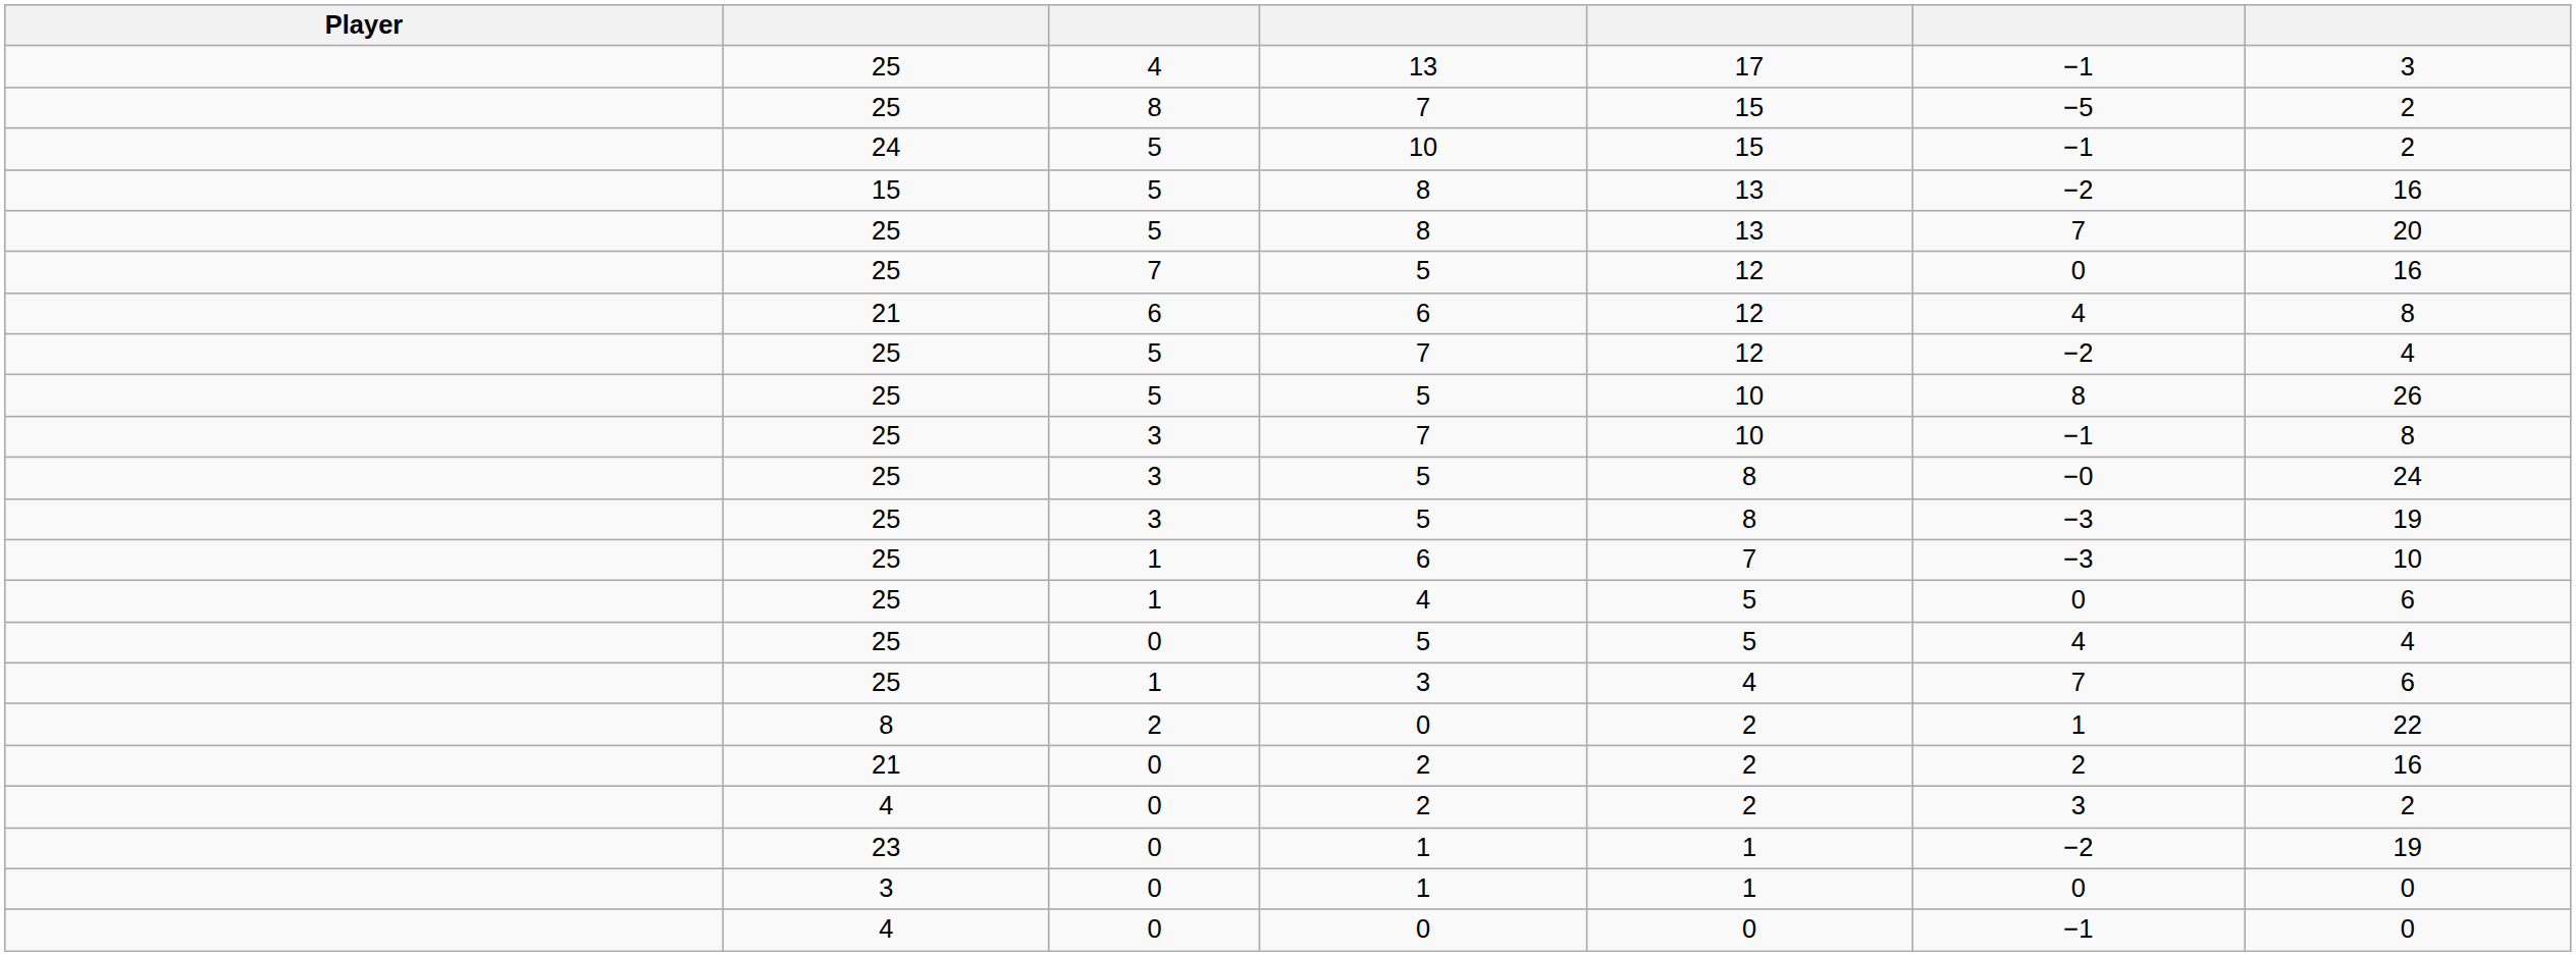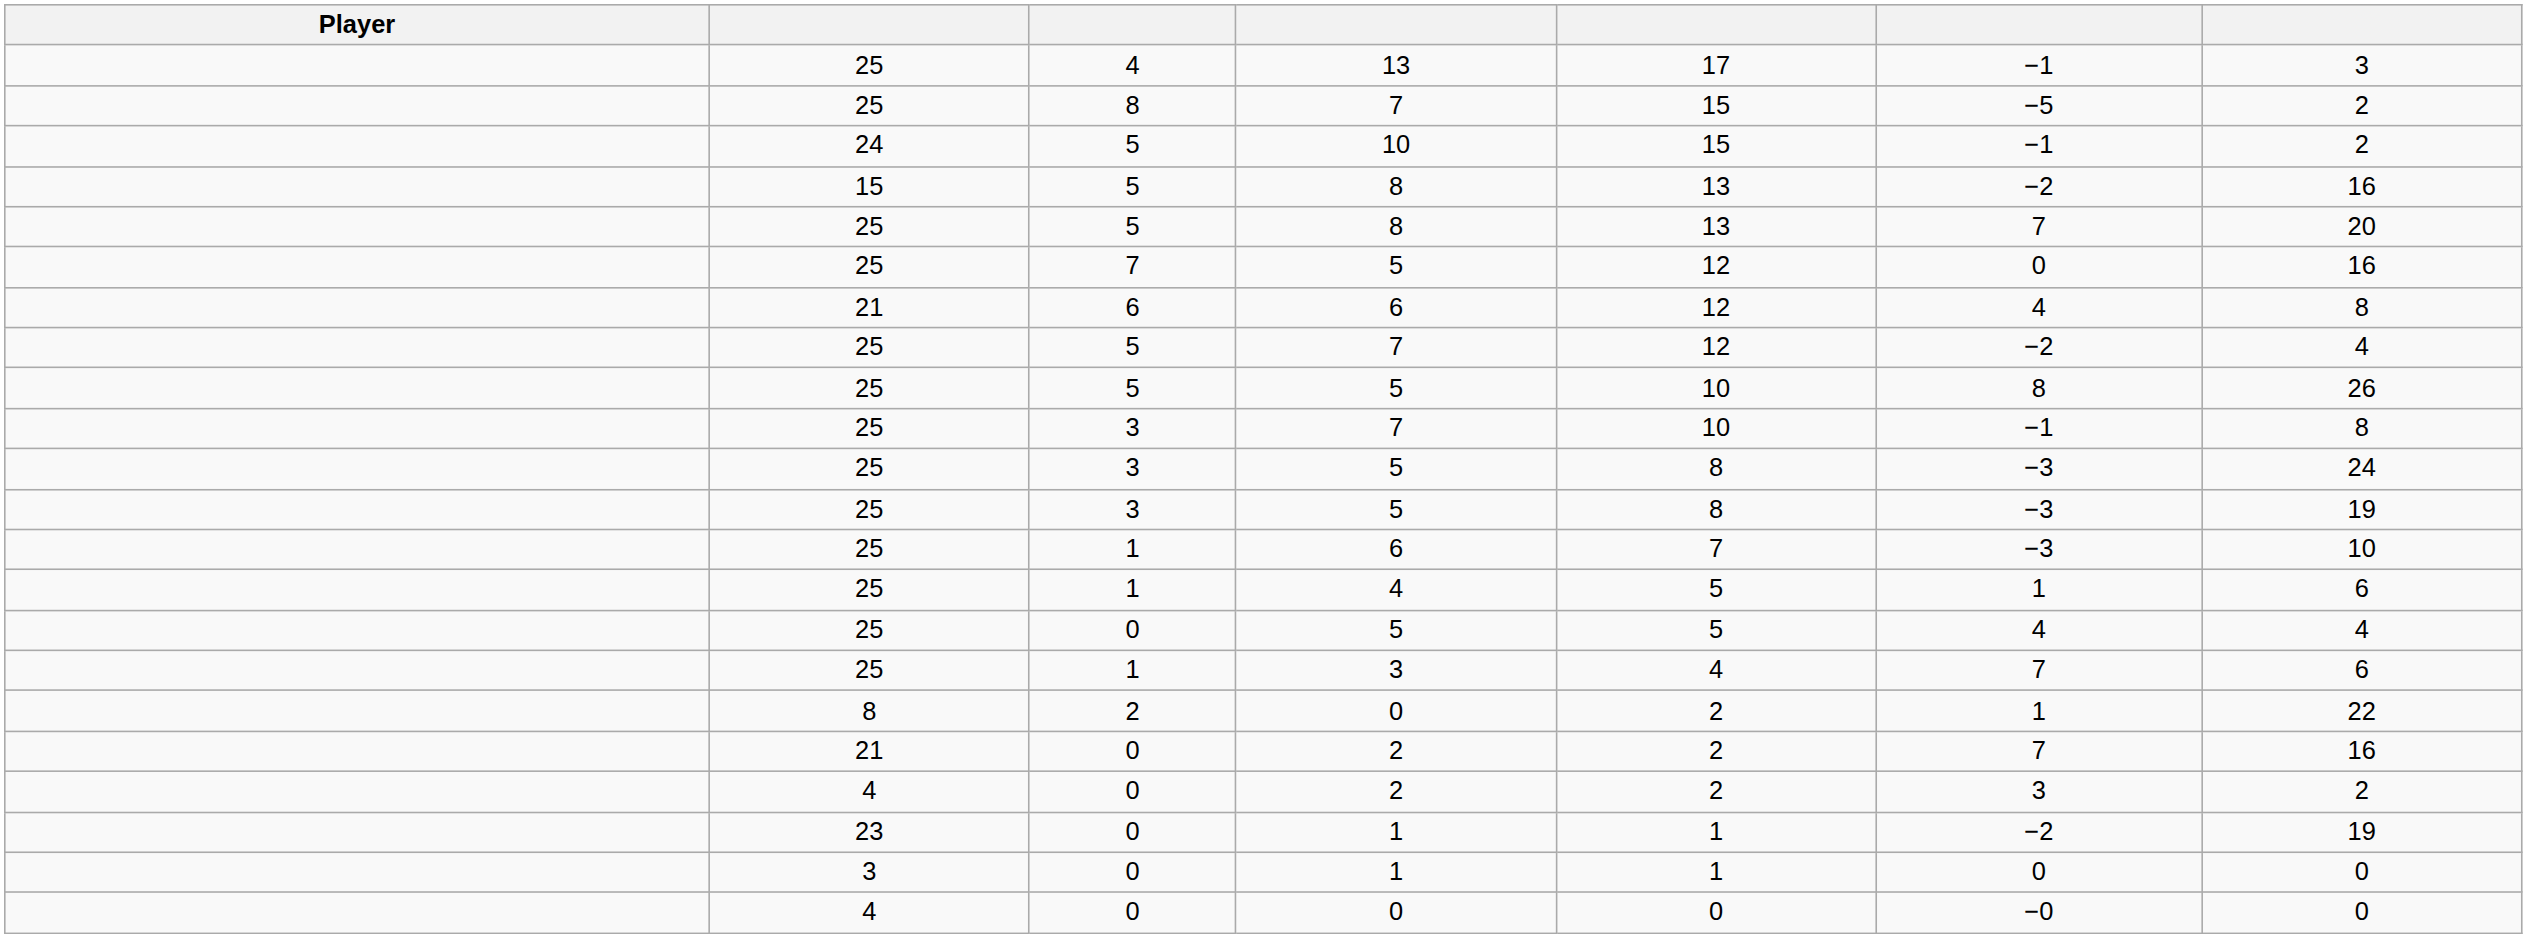row 12 | column 6: −0 -> −3
row 15 | column 6: 0 -> 1
row 19 | column 6: 2 -> 7
row 23 | column 6: −1 -> −0
